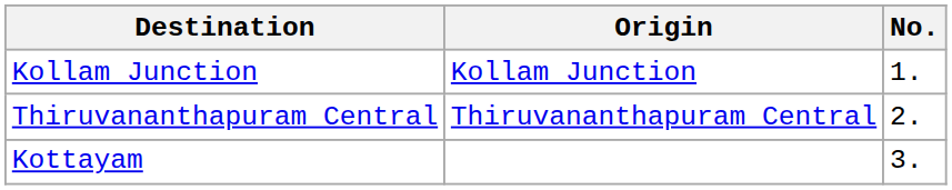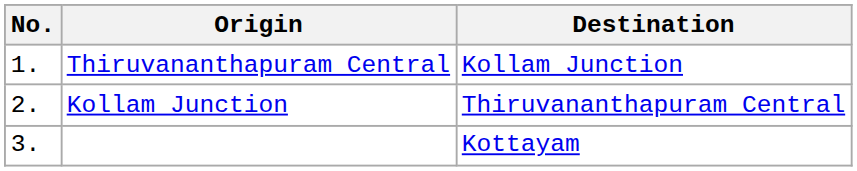columns swapped: No. <-> Destination
row 2 | Origin: Kollam Junction -> Thiruvananthapuram Central
row 3 | Origin: Thiruvananthapuram Central -> Kollam Junction
